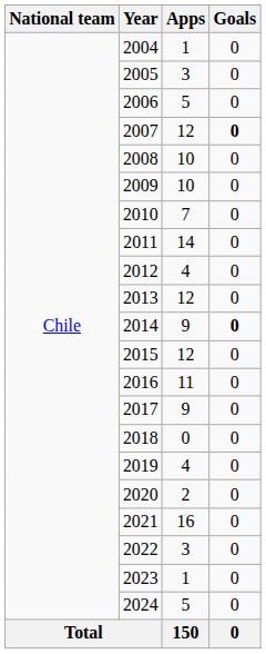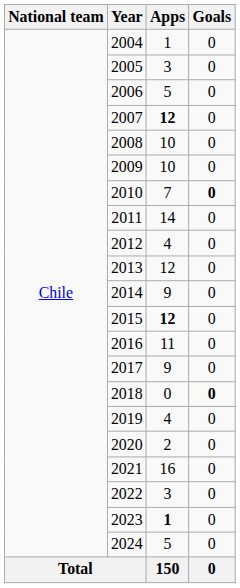2007 | Apps: normal -> bold
2007 | Goals: bold -> normal
2010 | Goals: normal -> bold
2014 | Goals: bold -> normal
2015 | Apps: normal -> bold
2018 | Goals: normal -> bold
2023 | Apps: normal -> bold
